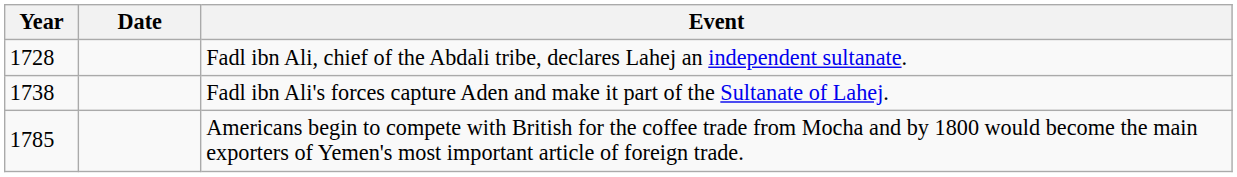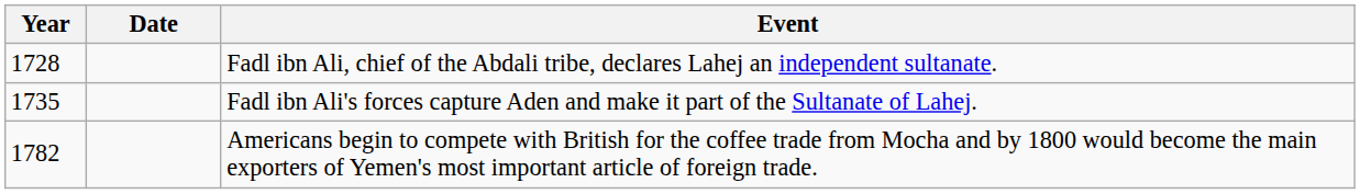row 3 | Year: 1738 -> 1735
row 4 | Year: 1785 -> 1782
